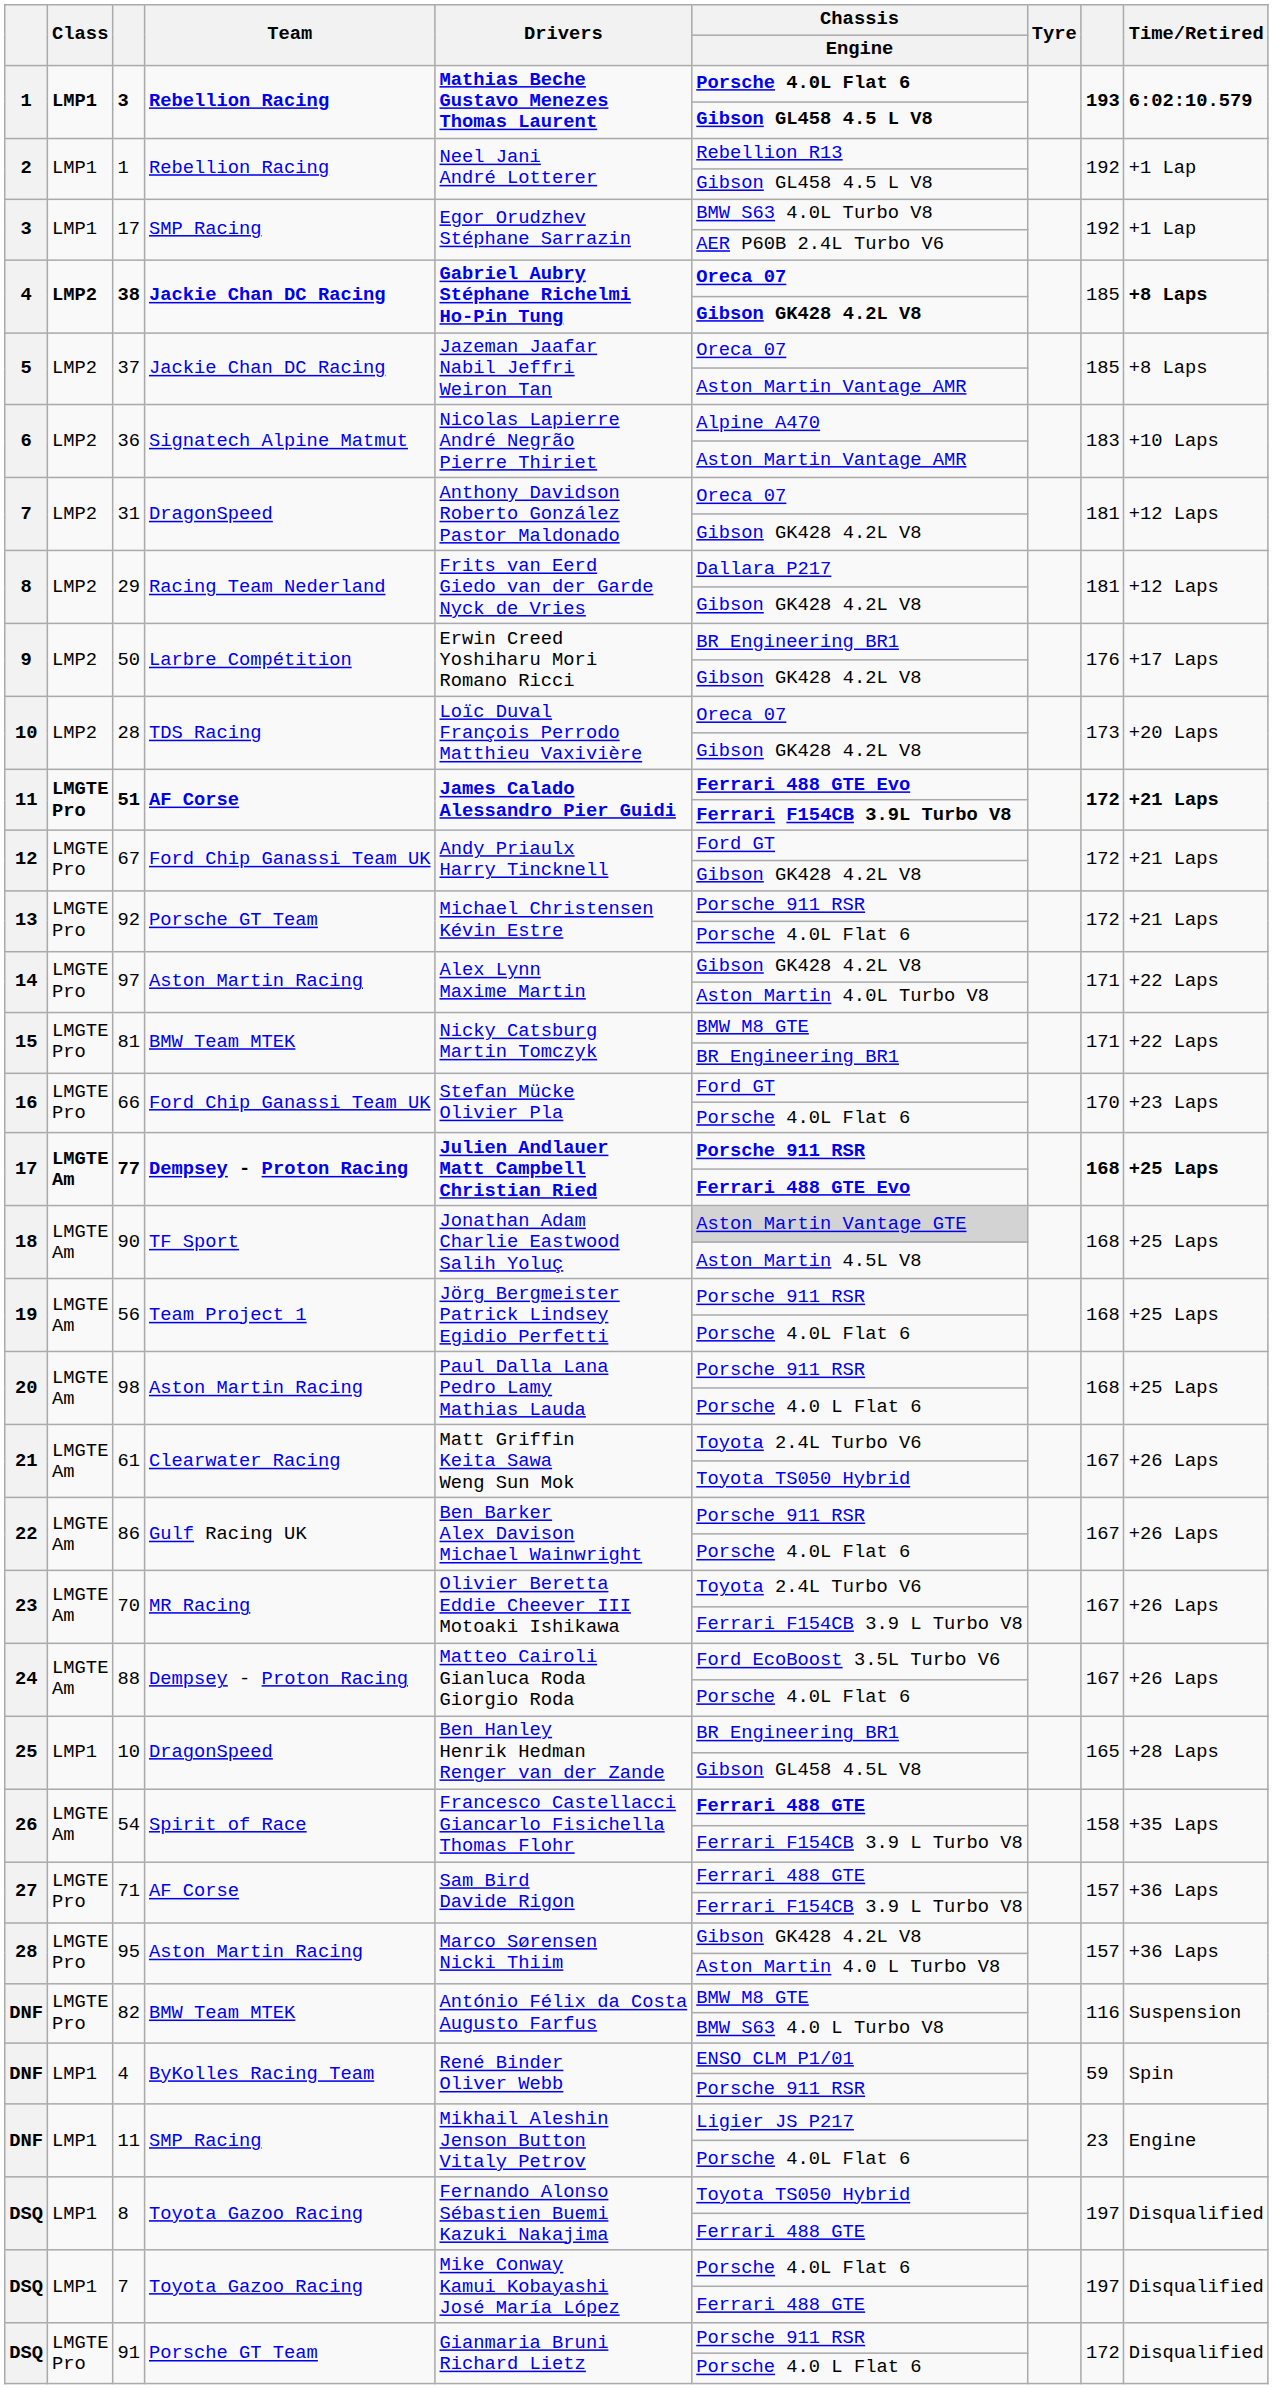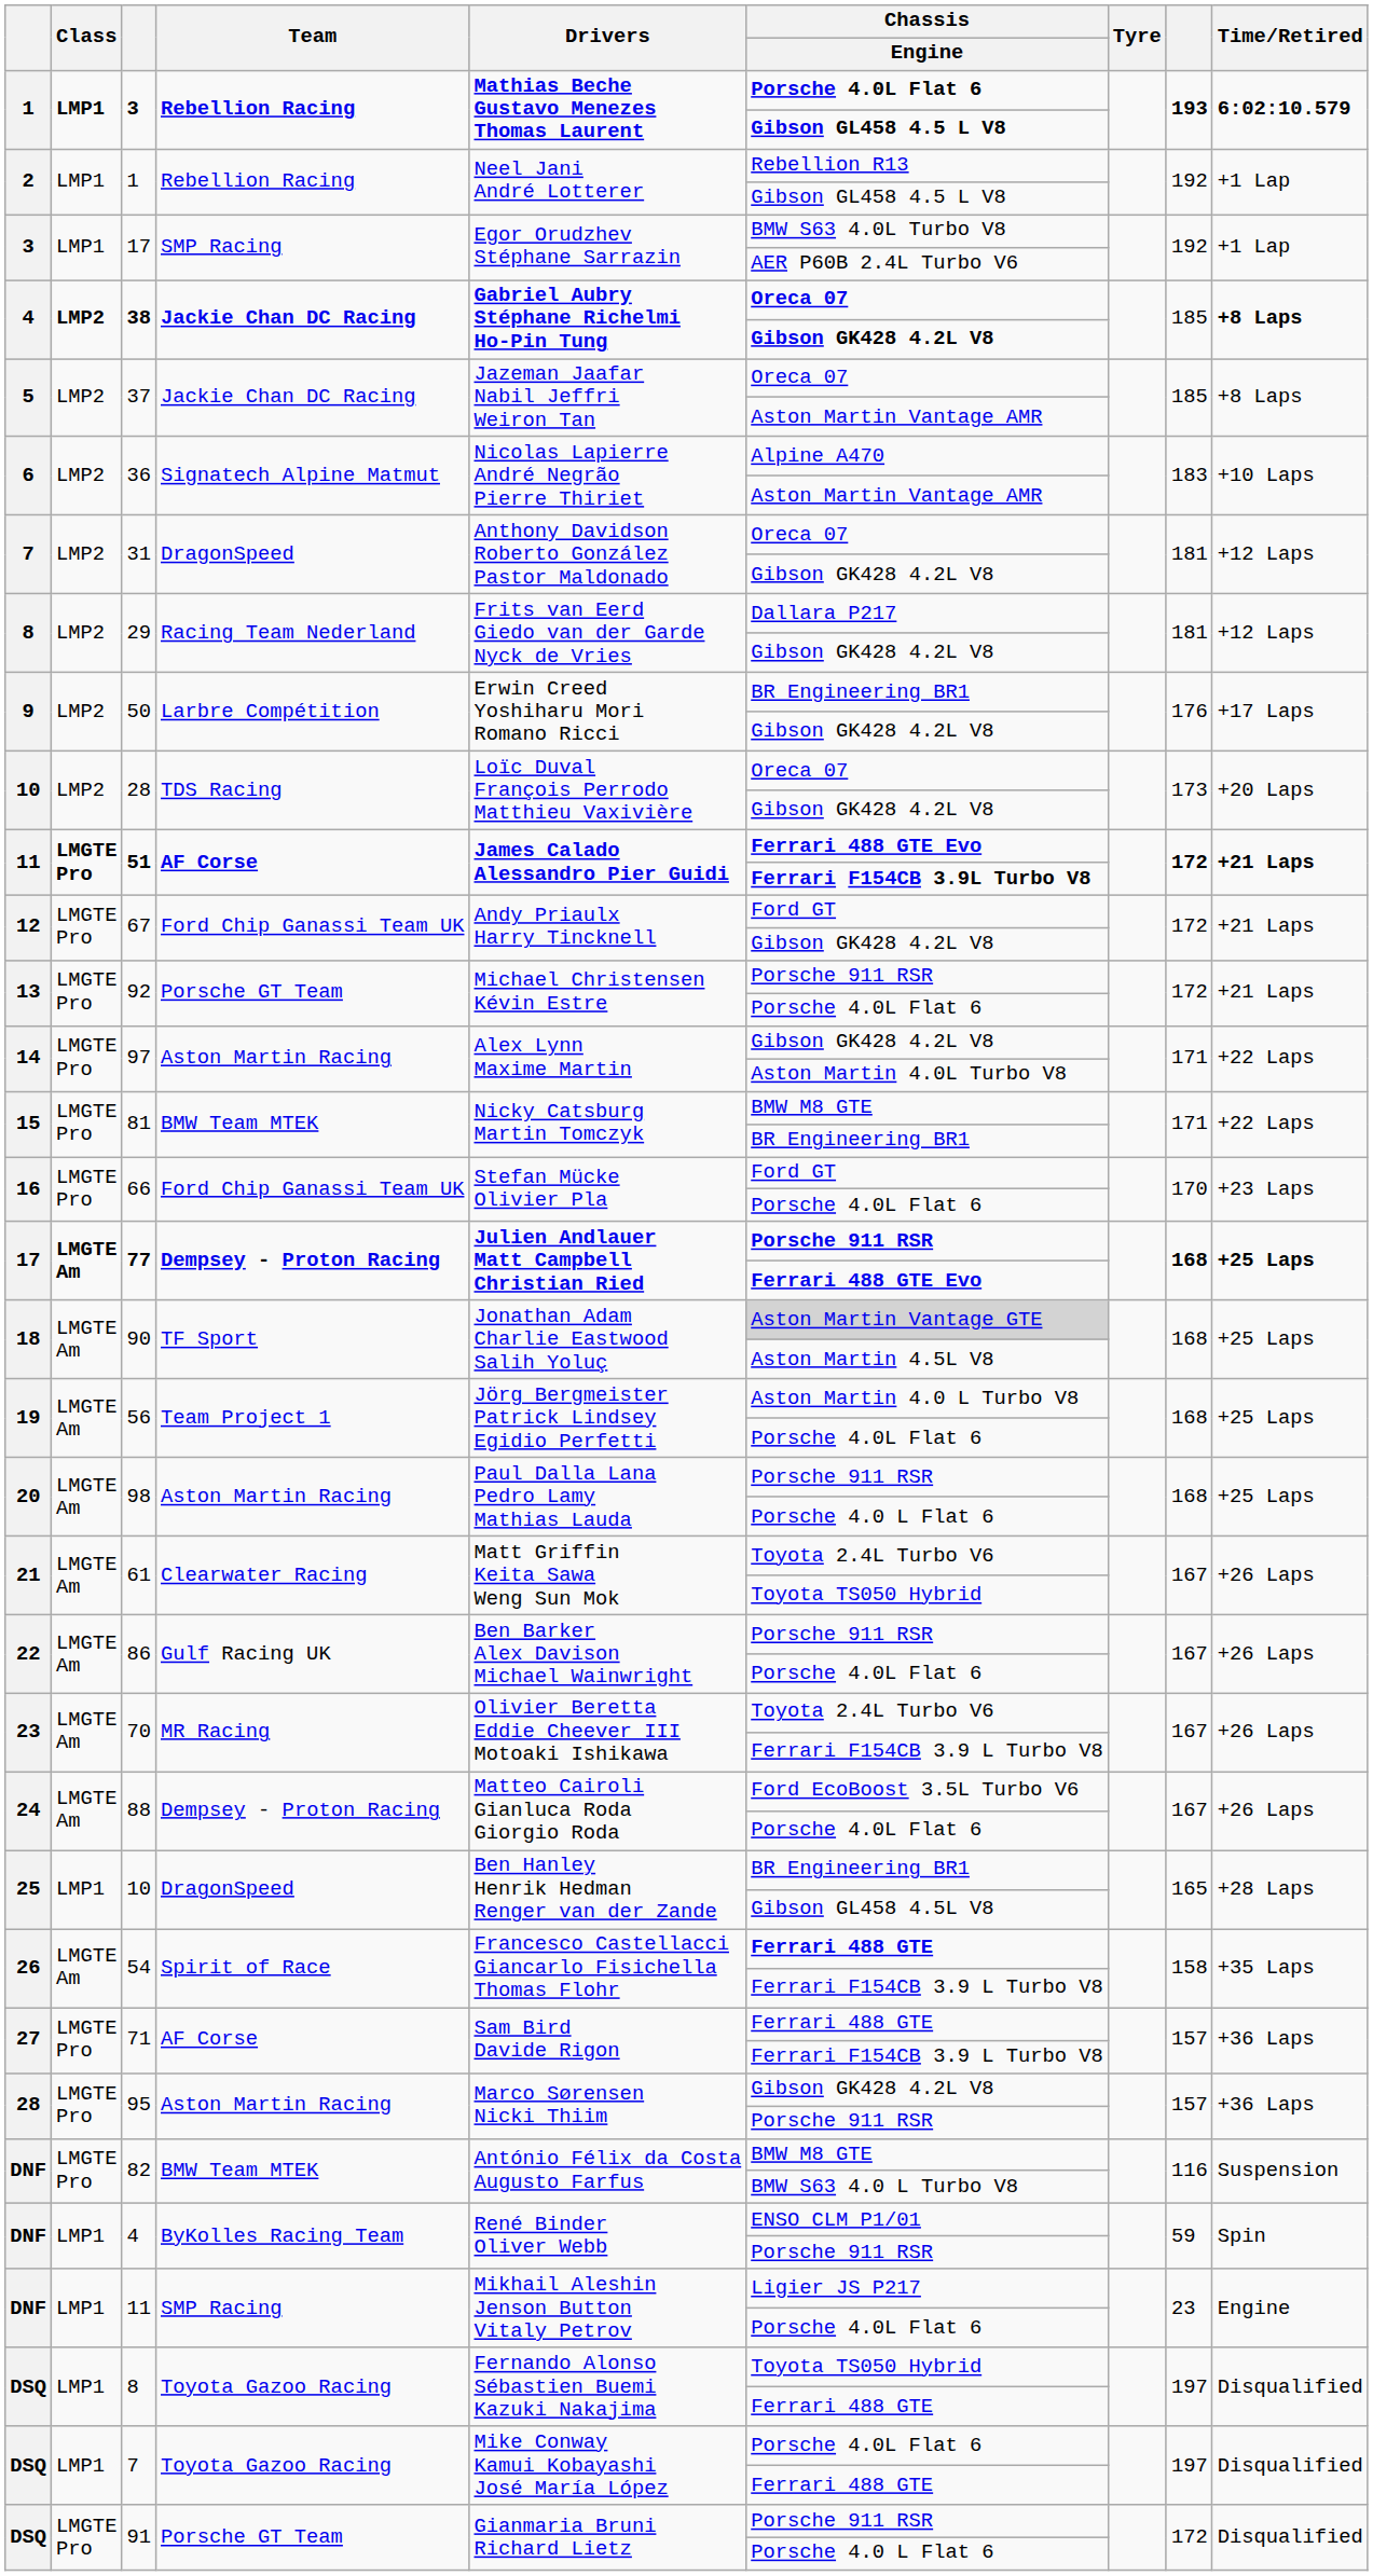row 39 | Chassis / Engine: Porsche 911 RSR -> Aston Martin 4.0 L Turbo V8
row 58 | Chassis / Engine: Aston Martin 4.0 L Turbo V8 -> Porsche 911 RSR
